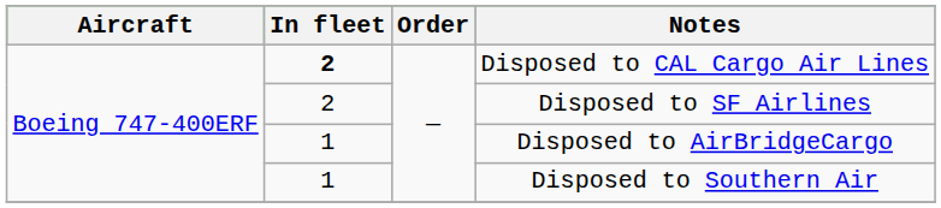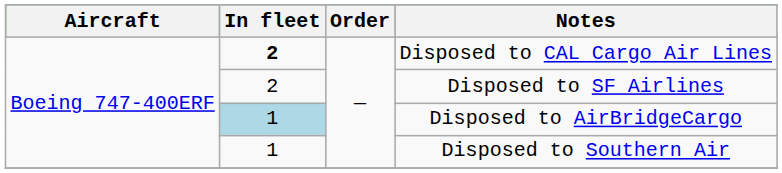Disposed to AirBridgeCargo | In fleet: no background -> lightblue background
